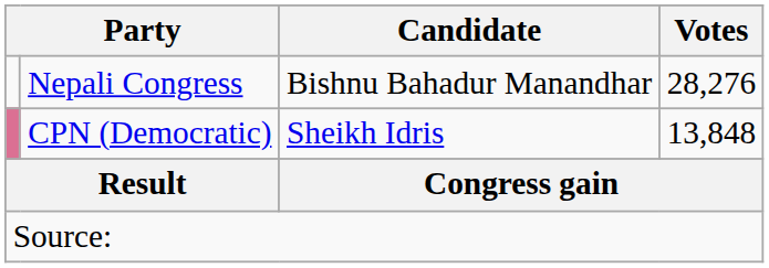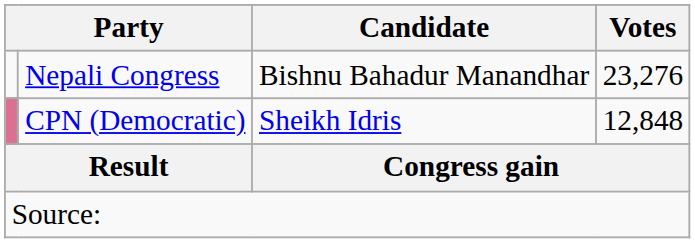Nepali Congress | Votes: 28,276 -> 23,276
CPN (Democratic) | Votes: 13,848 -> 12,848
